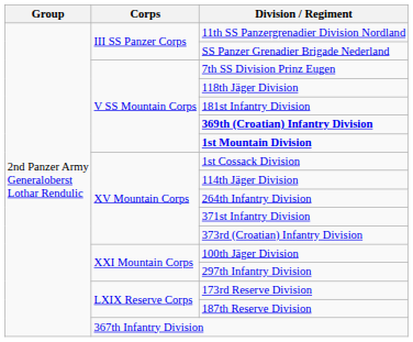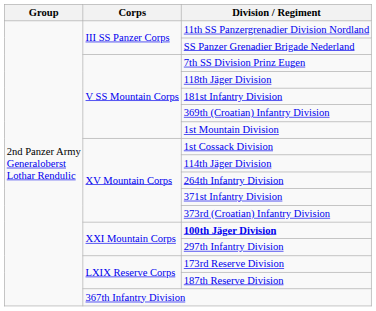369th (Croatian) Infantry Division | Division / Regiment: bold -> normal
1st Mountain Division | Division / Regiment: bold -> normal
100th Jäger Division | Division / Regiment: normal -> bold
